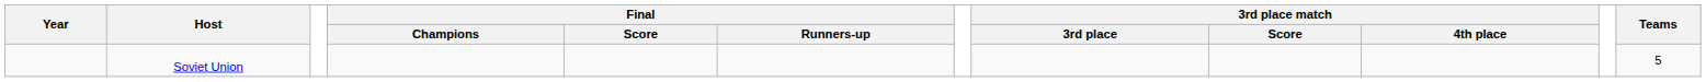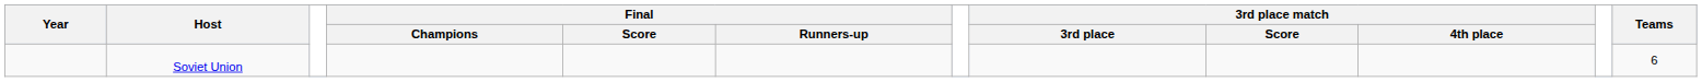Soviet Union | Teams: 5 -> 6
